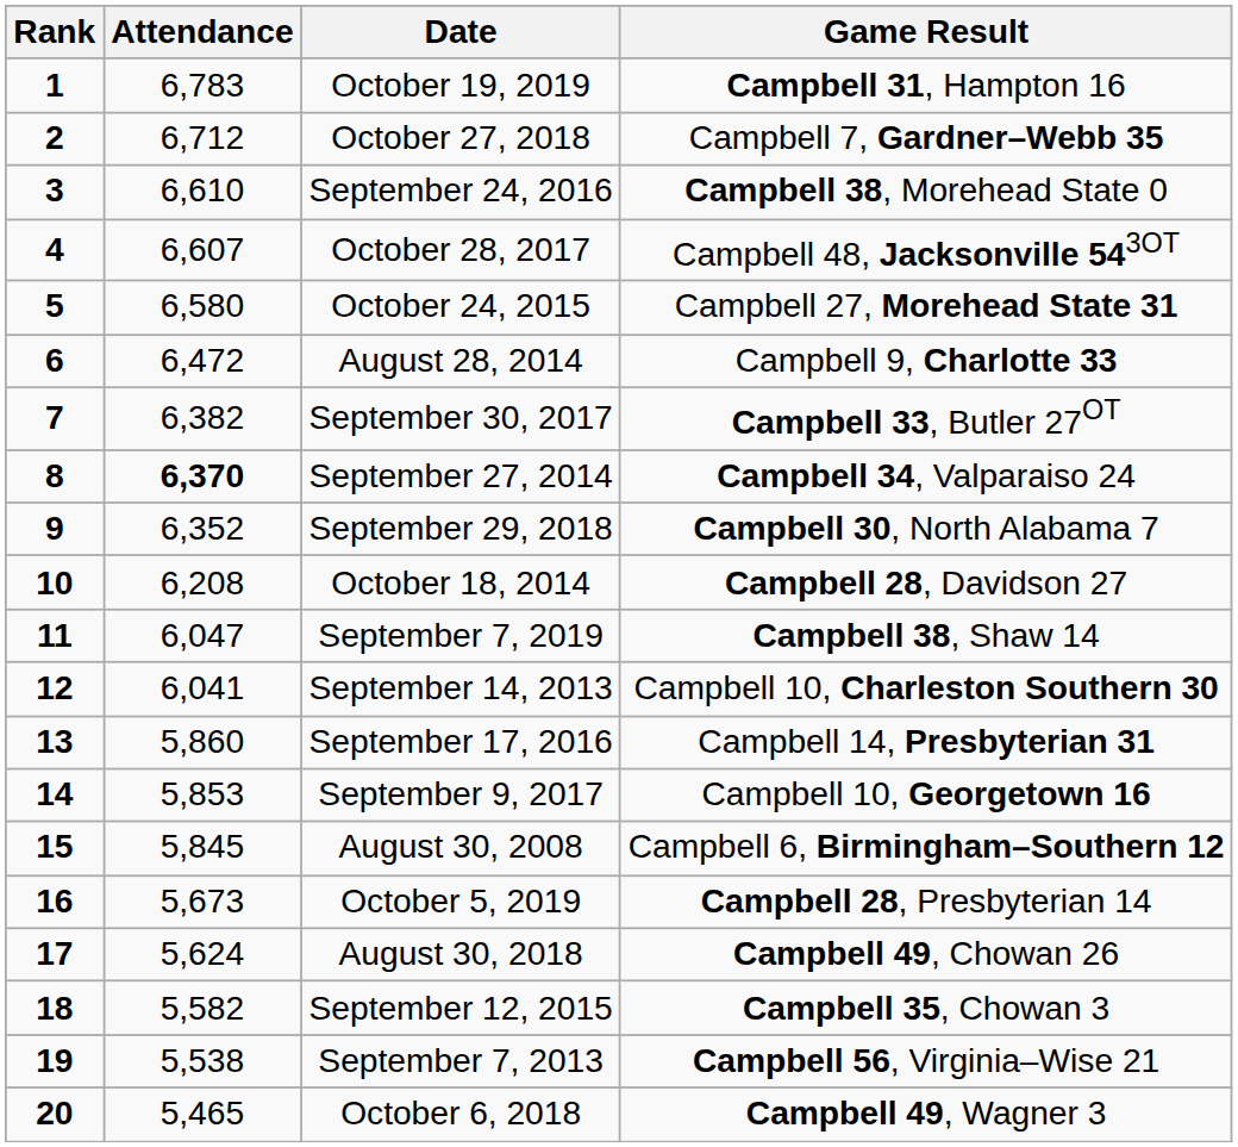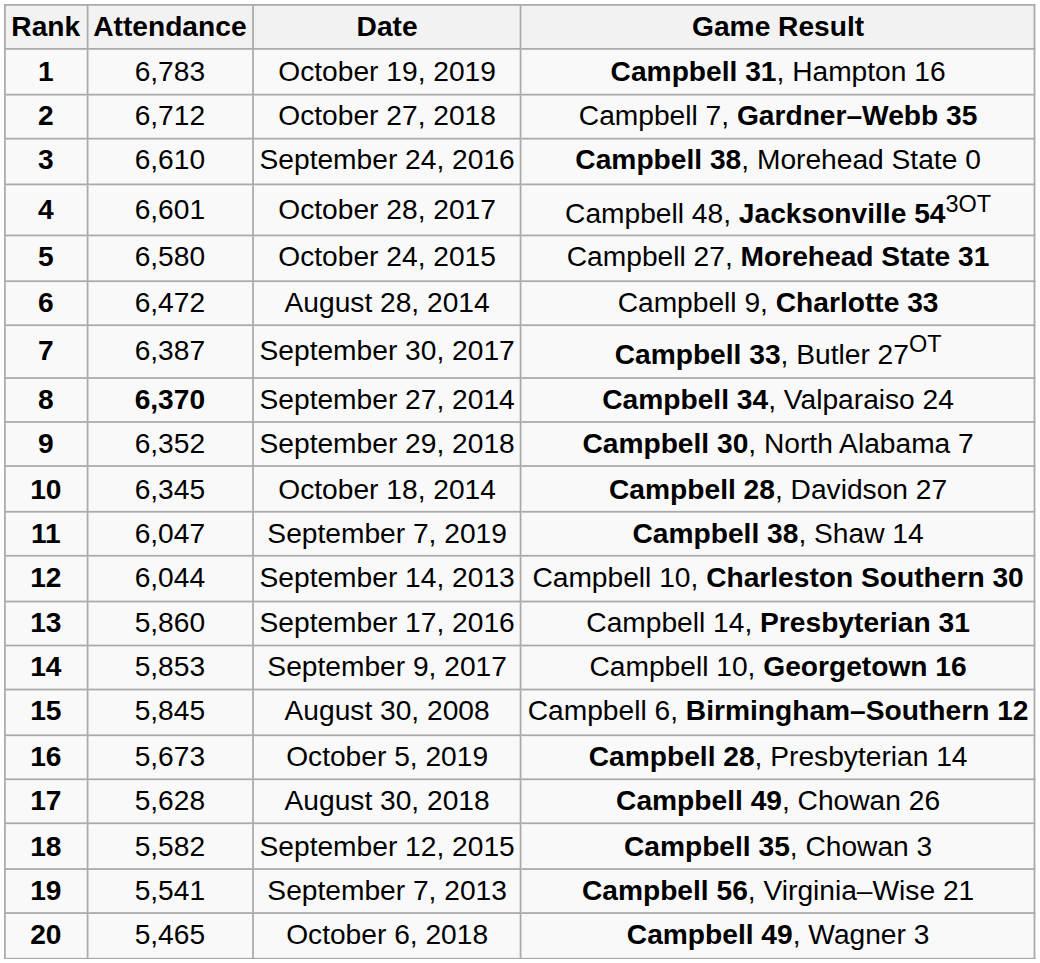October 28, 2017 | Attendance: 6,607 -> 6,601
September 30, 2017 | Attendance: 6,382 -> 6,387
October 18, 2014 | Attendance: 6,208 -> 6,345
September 14, 2013 | Attendance: 6,041 -> 6,044
August 30, 2018 | Attendance: 5,624 -> 5,628
September 7, 2013 | Attendance: 5,538 -> 5,541
